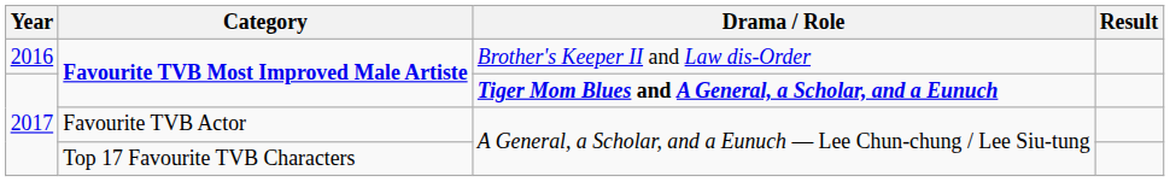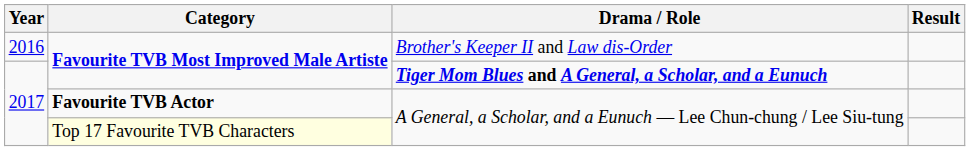Favourite TVB Actor | Category: normal -> bold
Top 17 Favourite TVB Characters | Category: no background -> lightyellow background
